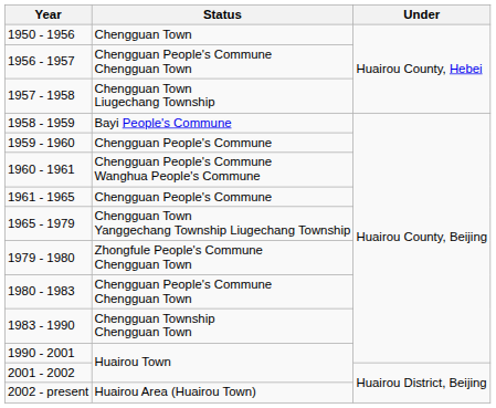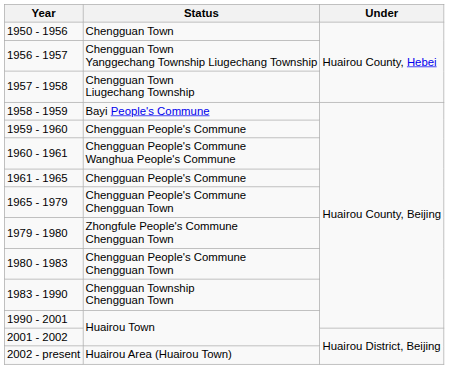1956 - 1957 | Status: Chengguan People's Commune Chengguan Town -> Chengguan Town Yanggechang Township Liugechang Township
1965 - 1979 | Status: Chengguan Town Yanggechang Township Liugechang Township -> Chengguan People's Commune Chengguan Town
